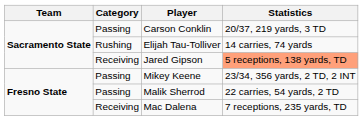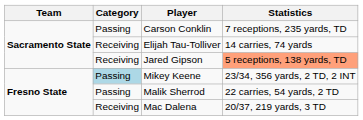Carson Conklin | Statistics: 20/37, 219 yards, 3 TD -> 7 receptions, 235 yards, TD
Elijah Tau-Tolliver | Category: Rushing -> Receiving
Mikey Keene | Category: no background -> lightblue background
Mac Dalena | Statistics: 7 receptions, 235 yards, TD -> 20/37, 219 yards, 3 TD
